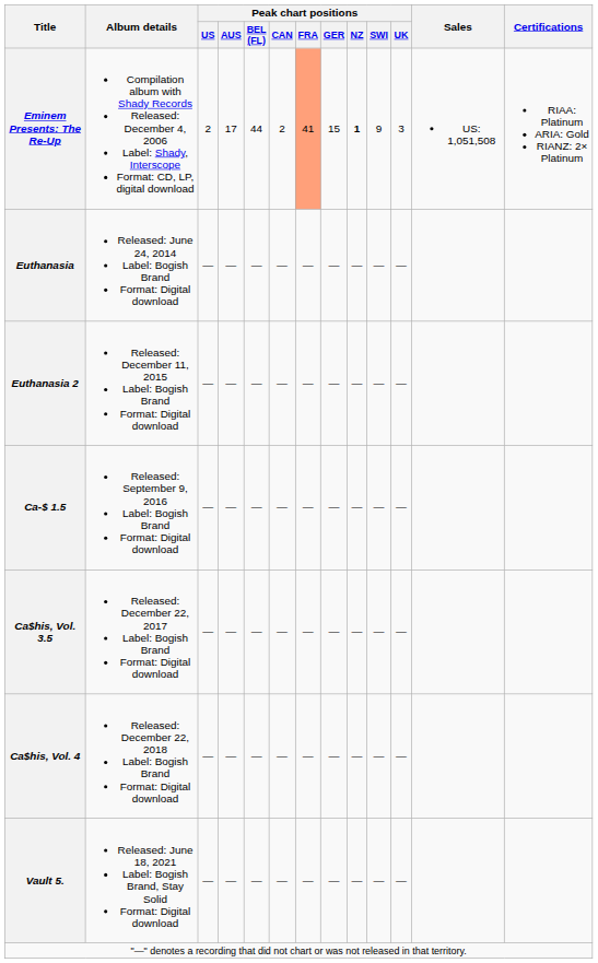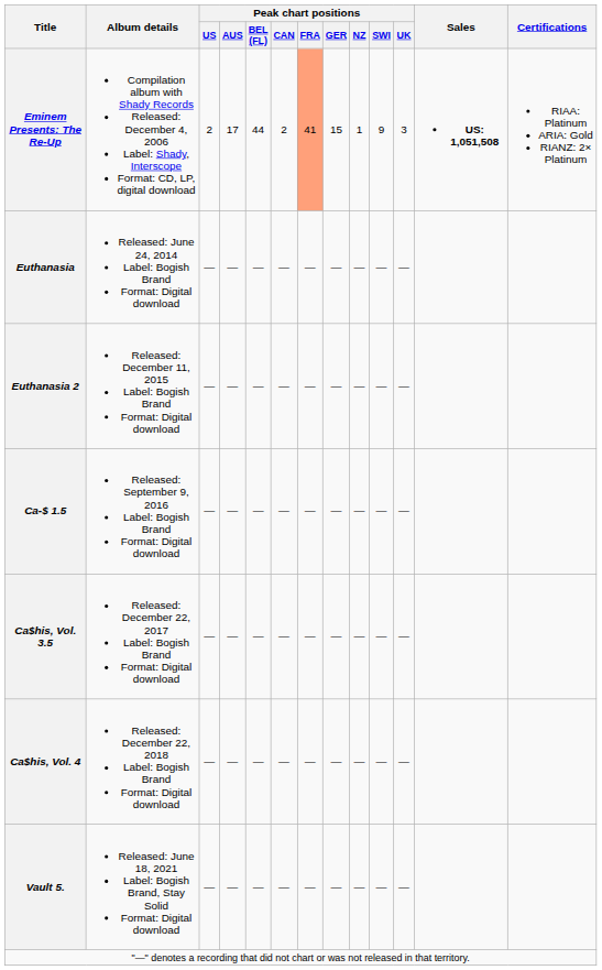Eminem Presents: The Re-Up | Peak chart positions / NZ: bold -> normal
Eminem Presents: The Re-Up | Sales: normal -> bold
